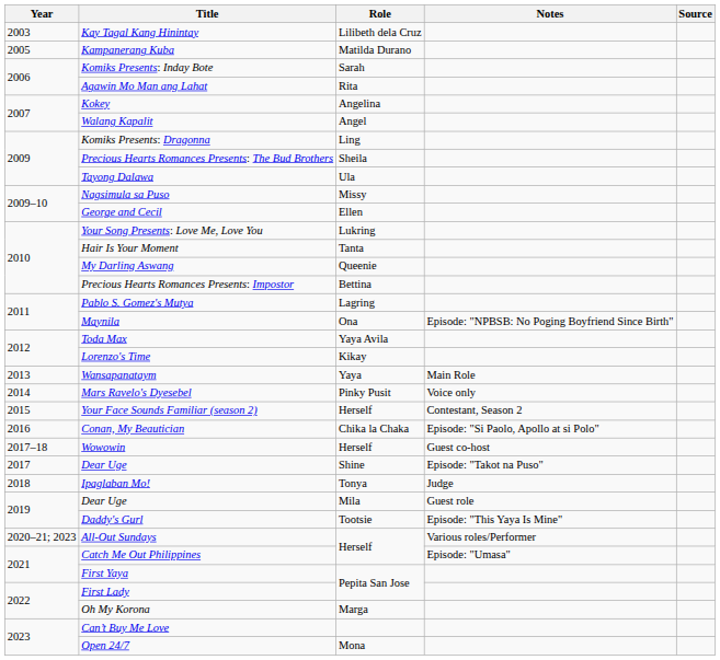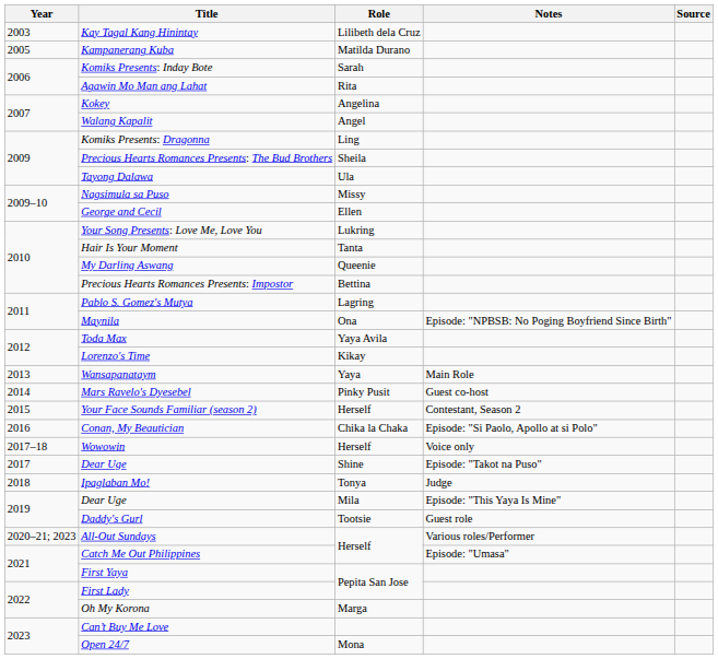Mars Ravelo's Dyesebel | Notes: Voice only -> Guest co-host
Wowowin | Notes: Guest co-host -> Voice only
Dear Uge / Mila | Notes: Guest role -> Episode: "This Yaya Is Mine"
Daddy's Gurl | Notes: Episode: "This Yaya Is Mine" -> Guest role
